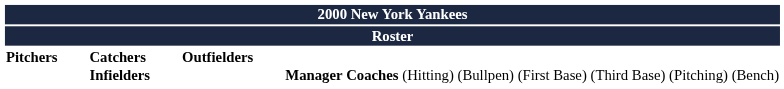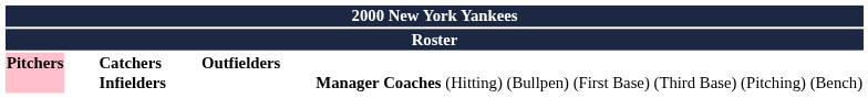Pitchers | column 1: no background -> pink background
